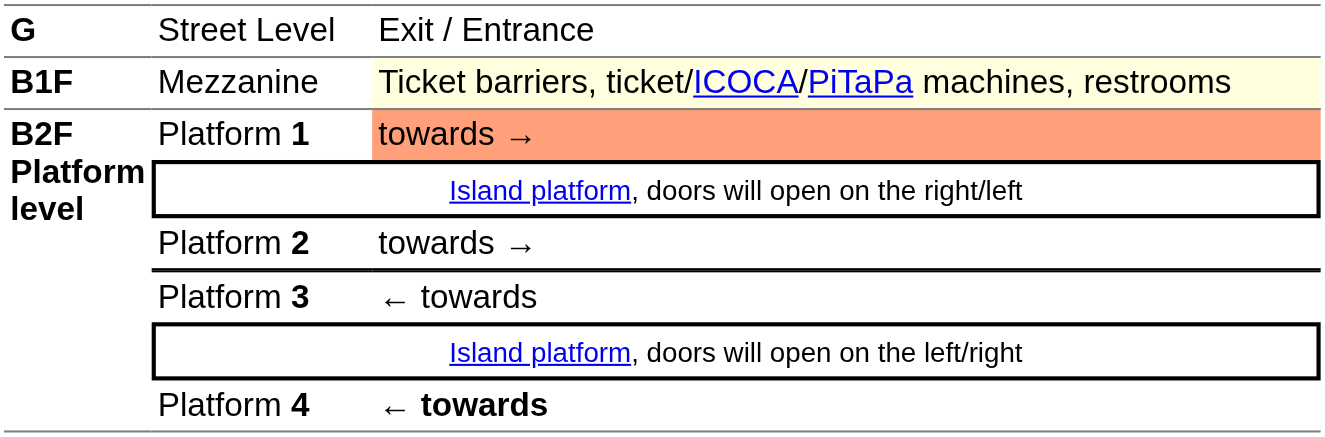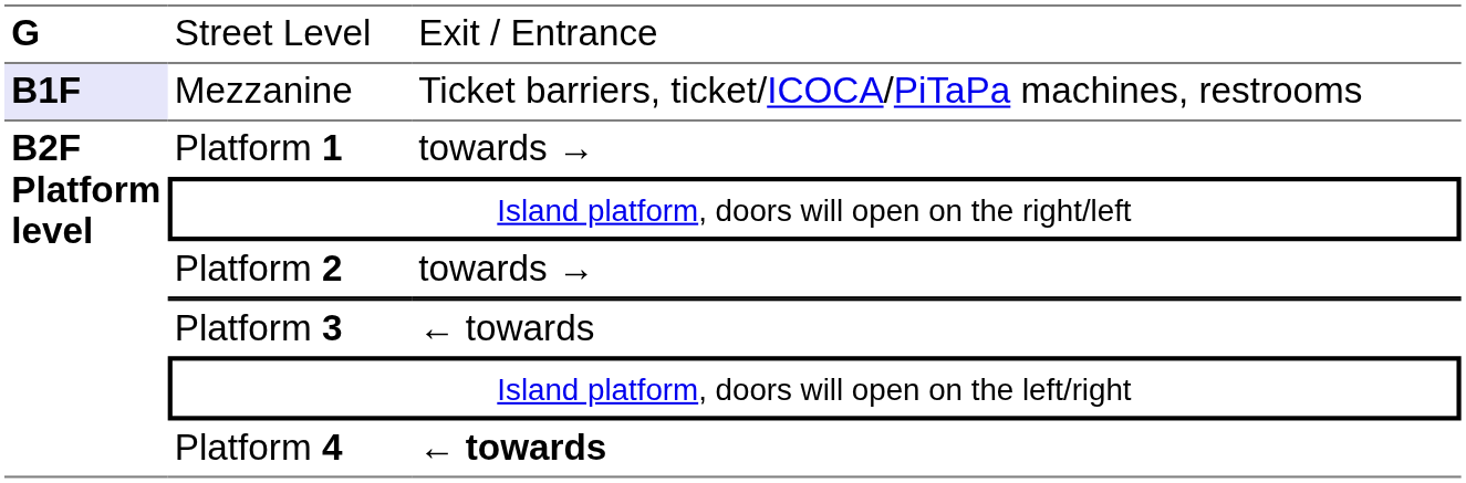Mezzanine | column 1: no background -> lavender background
Mezzanine | column 3: lightyellow background -> no background
Platform 1 | column 3: lightsalmon background -> no background
